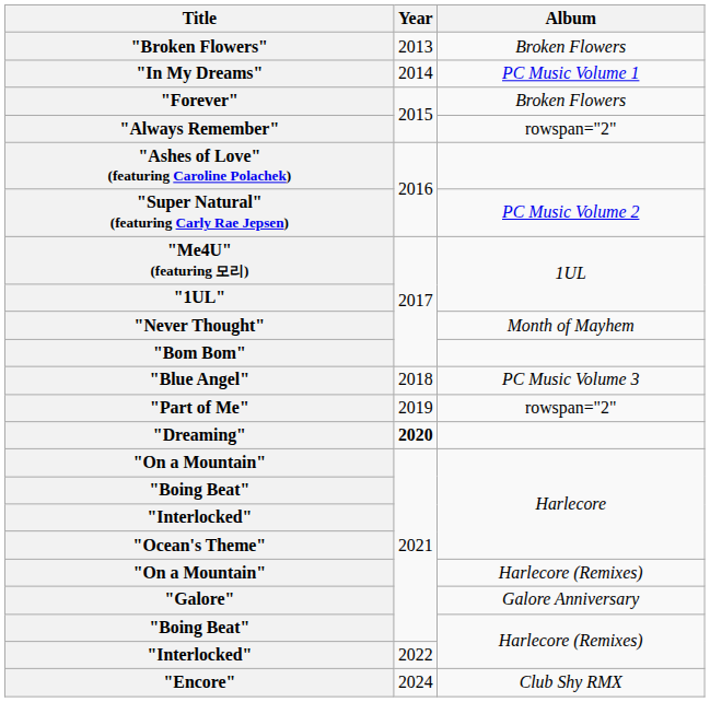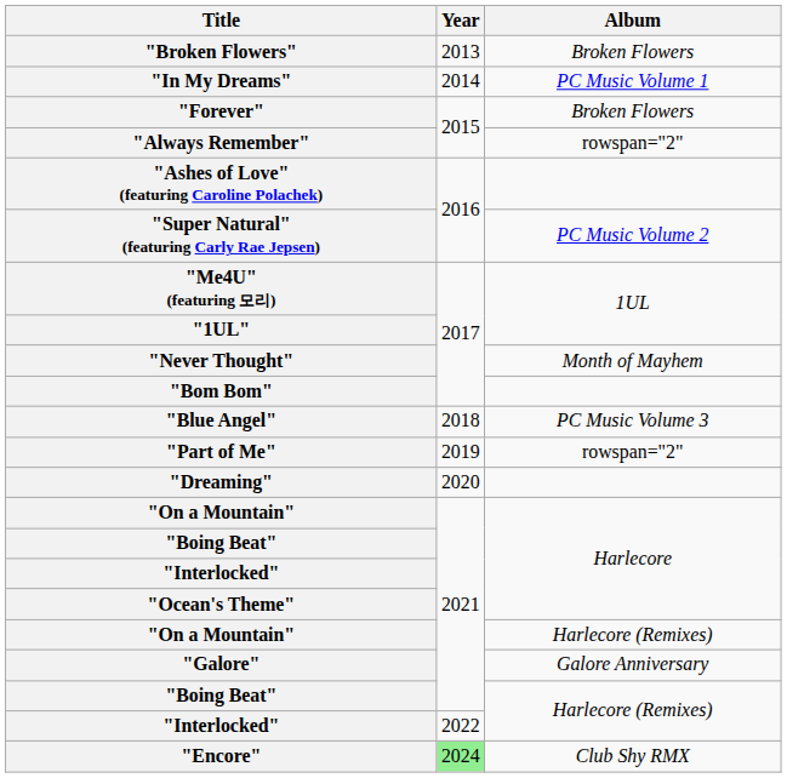"Dreaming" | Year: bold -> normal
"Encore" | Year: no background -> lightgreen background
